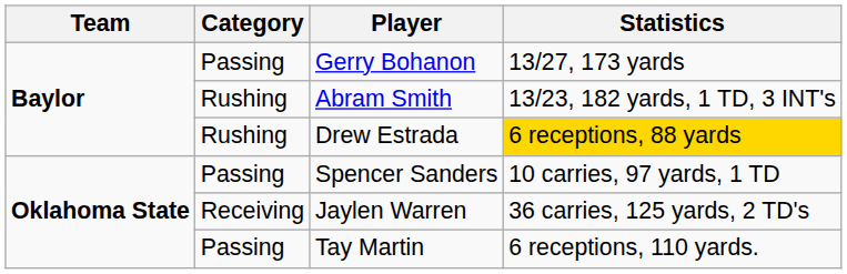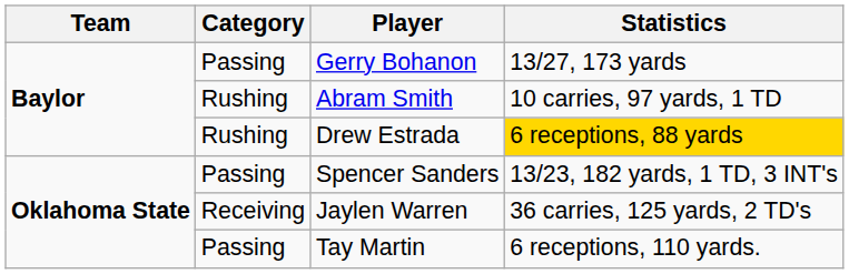Abram Smith | Statistics: 13/23, 182 yards, 1 TD, 3 INT's -> 10 carries, 97 yards, 1 TD
Spencer Sanders | Statistics: 10 carries, 97 yards, 1 TD -> 13/23, 182 yards, 1 TD, 3 INT's
